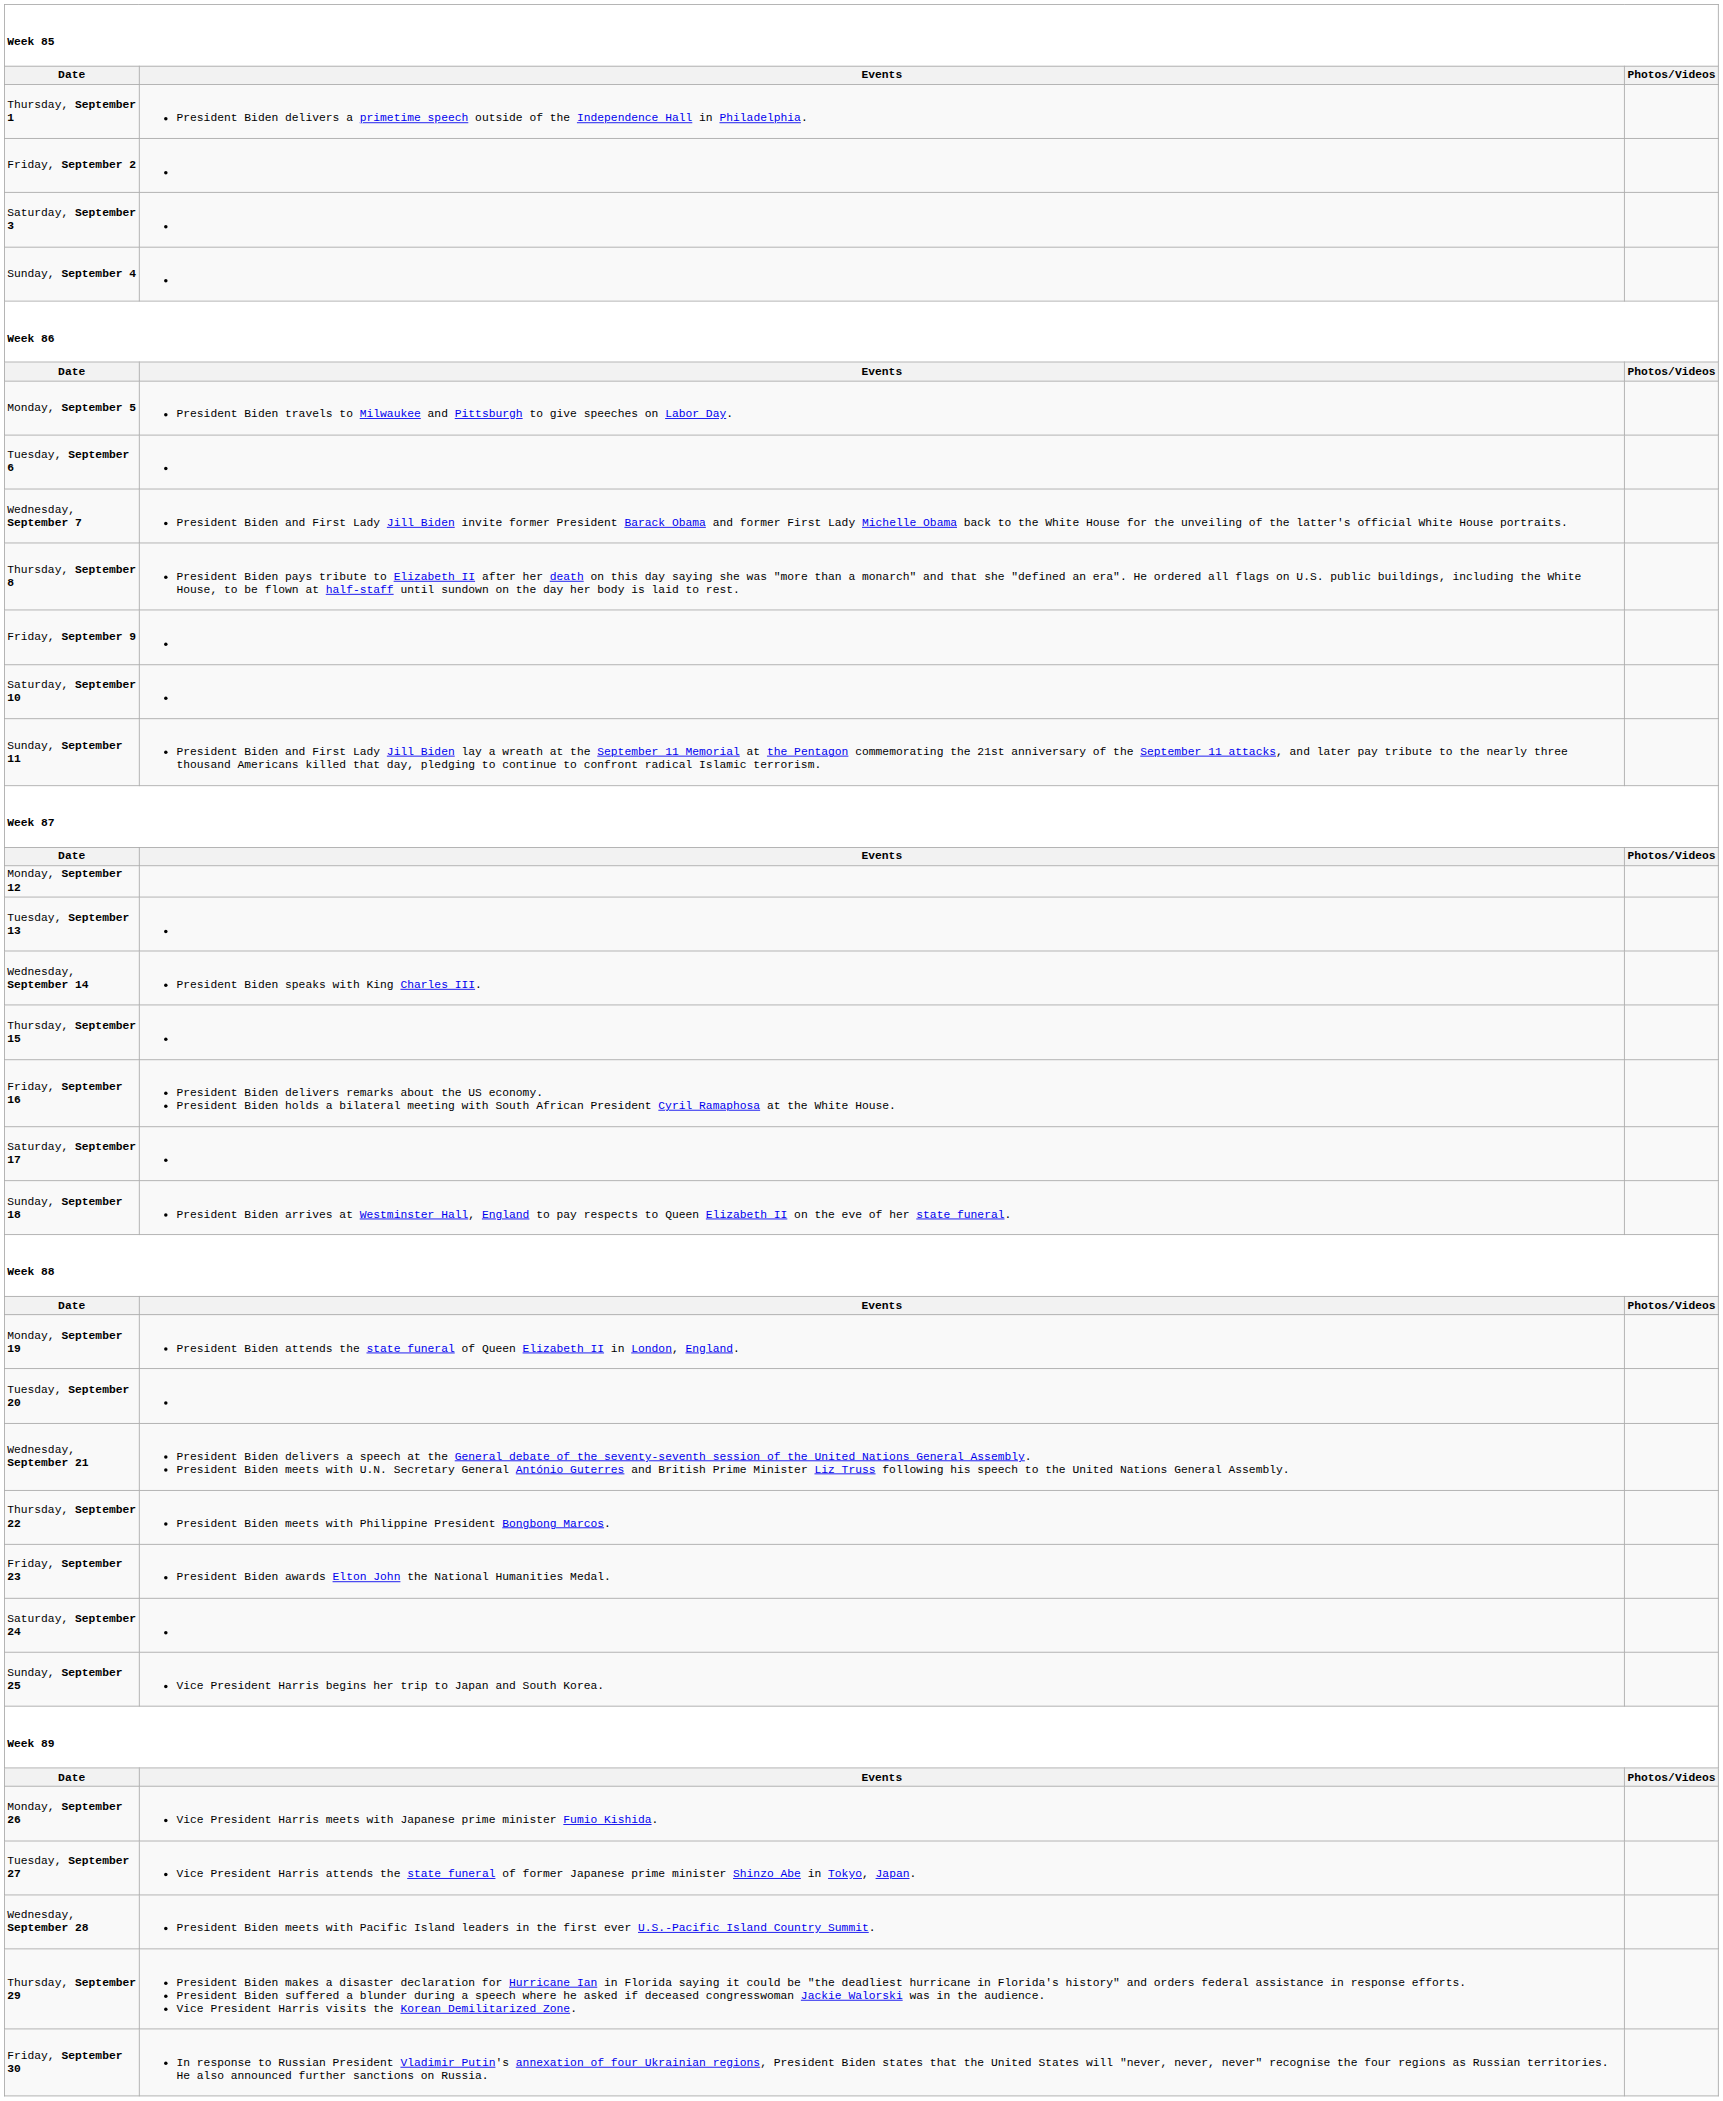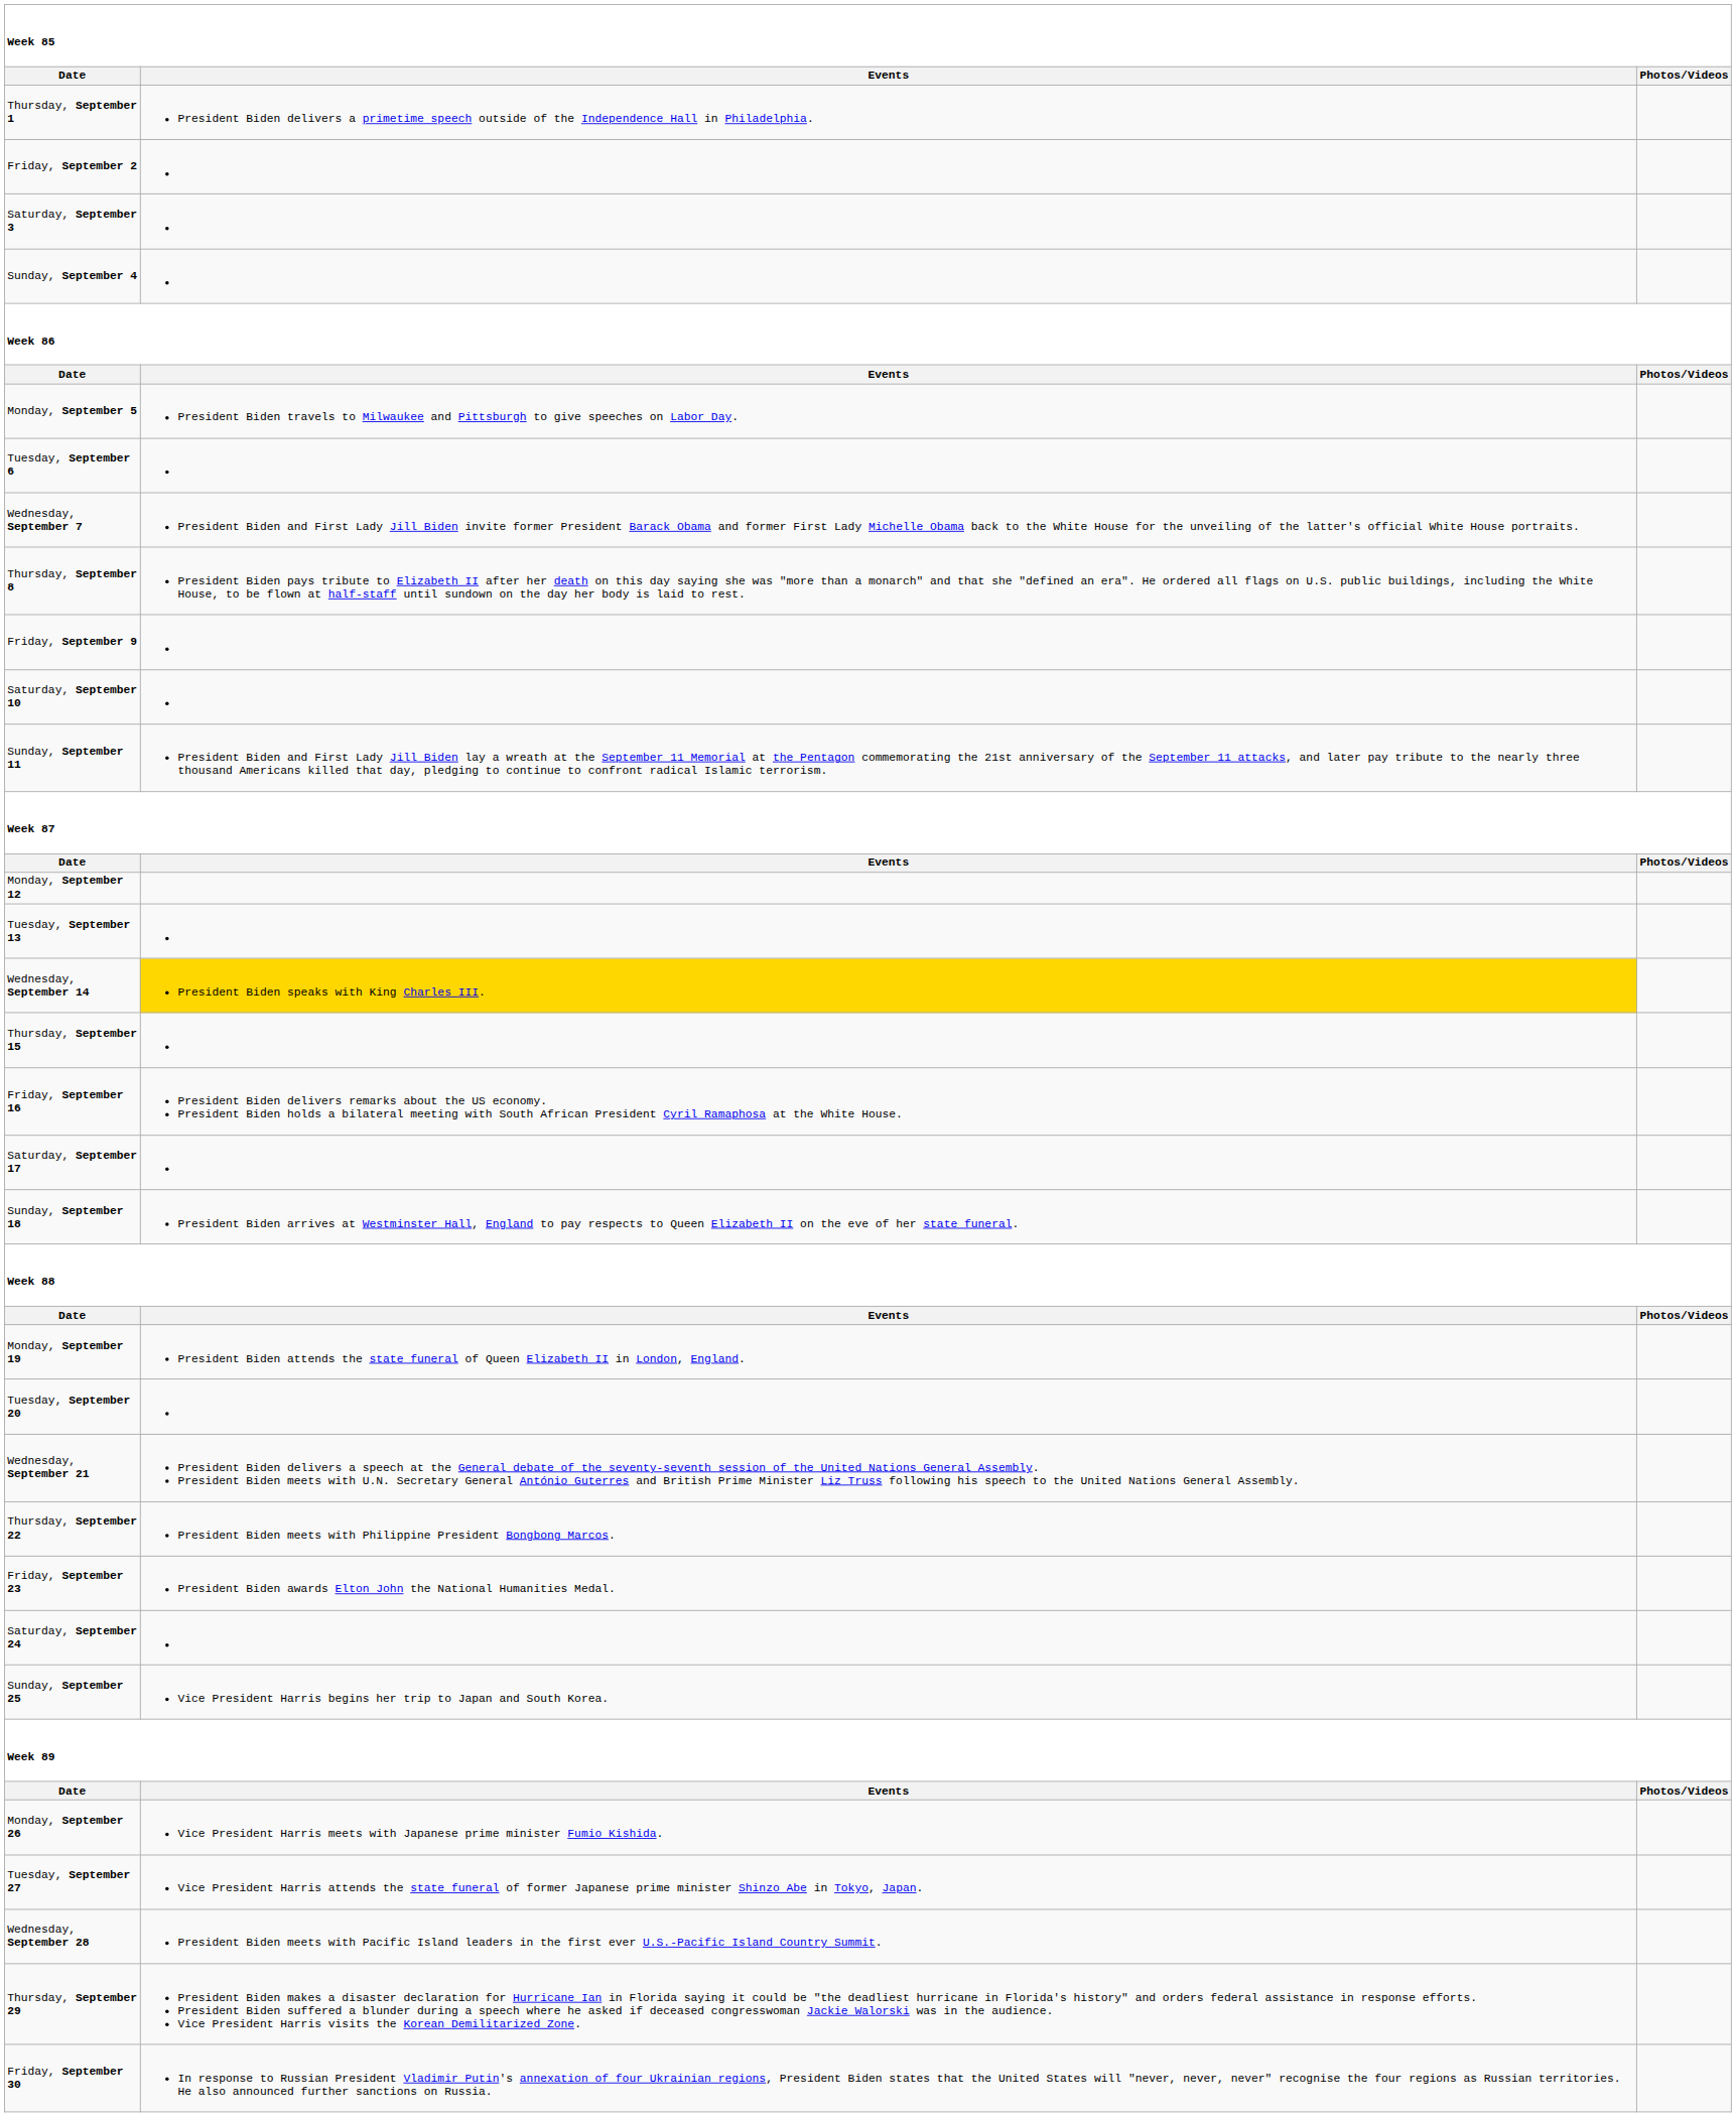Wednesday, September 14 | column 2: no background -> gold background
